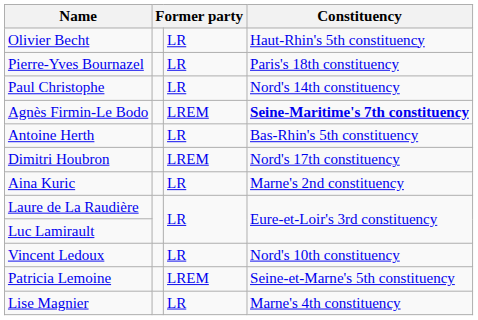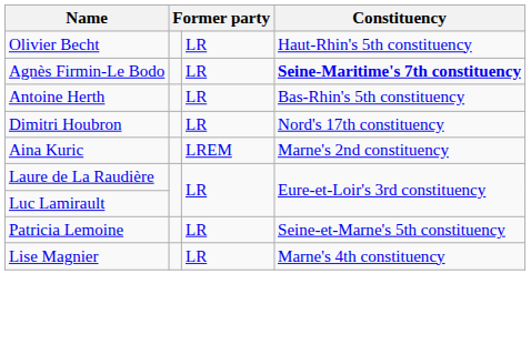- row: Pierre-Yves Bournazel | LR | Paris's 18th constituency
- row: Paul Christophe | LR | Nord's 14th constituency
Agnès Firmin-Le Bodo | column 3: LREM -> LR
Dimitri Houbron | column 3: LREM -> LR
Aina Kuric | column 3: LR -> LREM
- row: Vincent Ledoux | LR | Nord's 10th constituency
Patricia Lemoine | column 3: LREM -> LR
